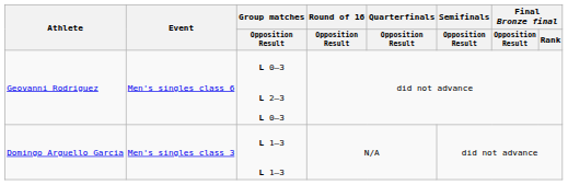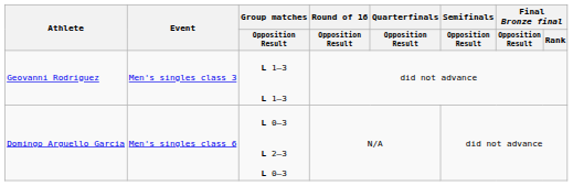Geovanni Rodriguez | Event: Men's singles class 6 -> Men's singles class 3
Geovanni Rodriguez | Group matches / Opposition Result: L 0–3 L 2–3 L 0–3 -> L 1–3 L 1–3
Domingo Arguello Garcia | Event: Men's singles class 3 -> Men's singles class 6
Domingo Arguello Garcia | Group matches / Opposition Result: L 1–3 L 1–3 -> L 0–3 L 2–3 L 0–3
